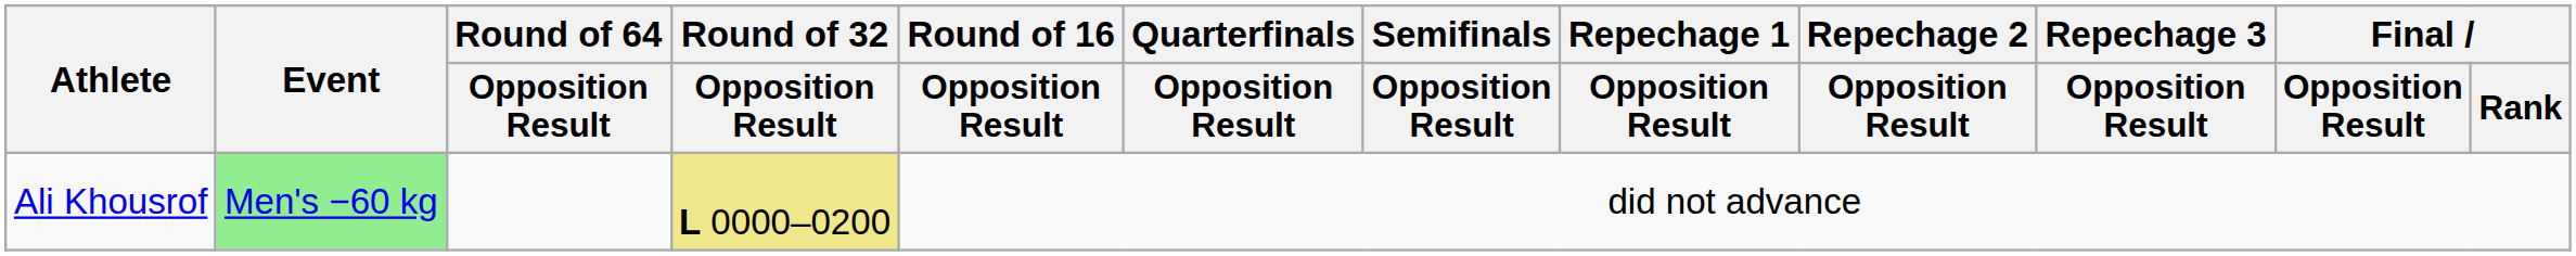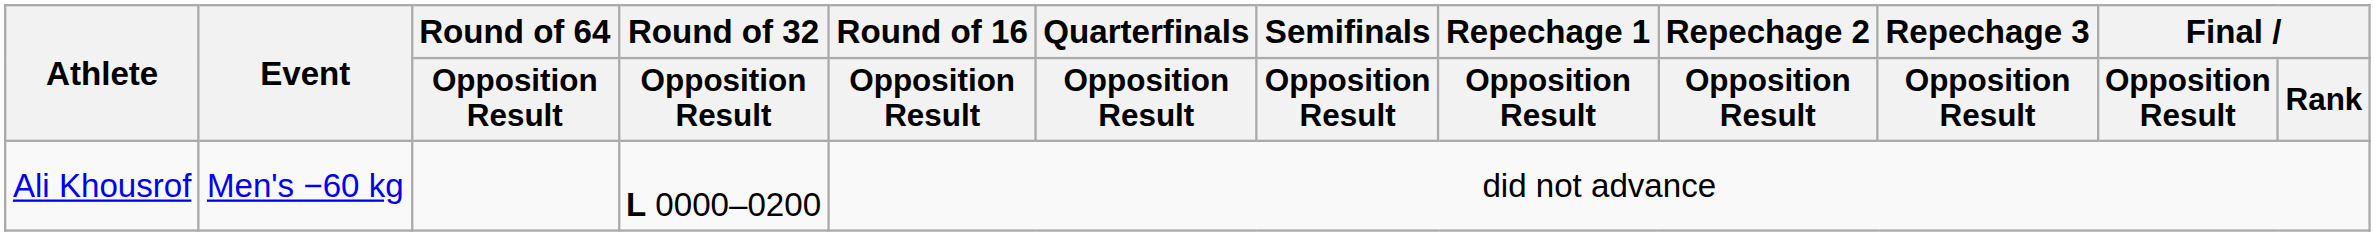Ali Khousrof | Event: lightgreen background -> no background
Ali Khousrof | Round of 32 / Opposition Result: khaki background -> no background
